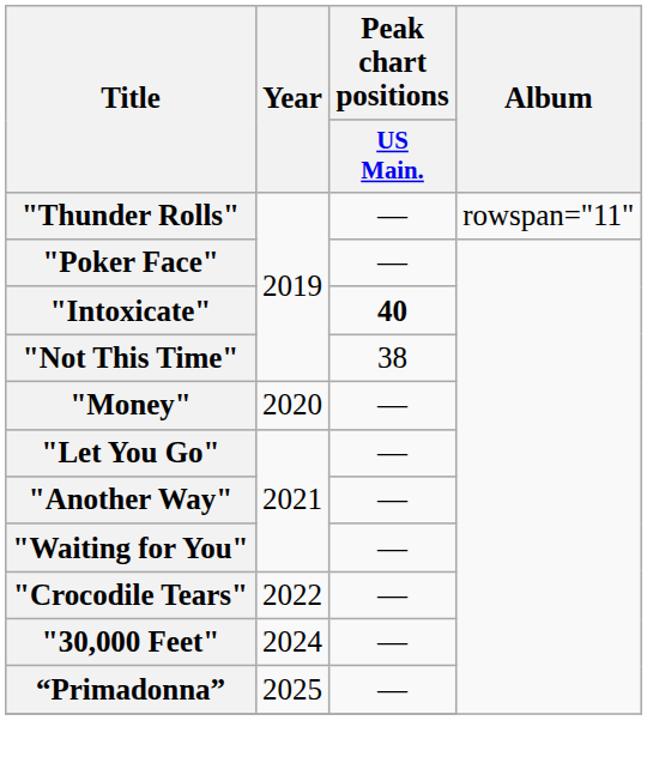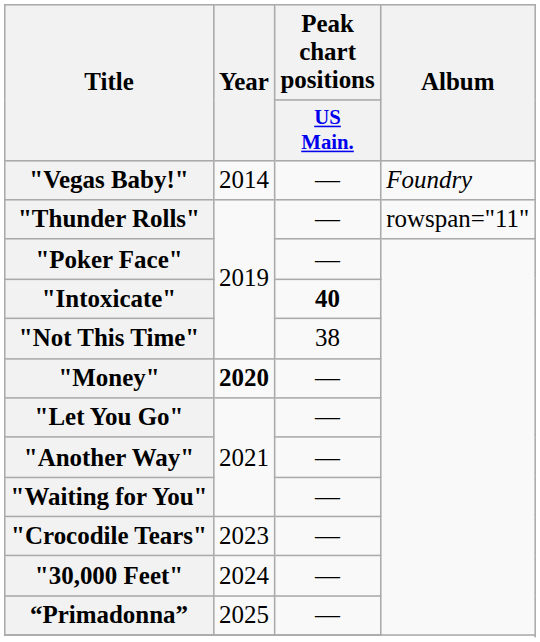+ row: "Vegas Baby!" | 2014 | — | Foundry
"Money" | Year: normal -> bold
"Crocodile Tears" | Year: 2022 -> 2023
